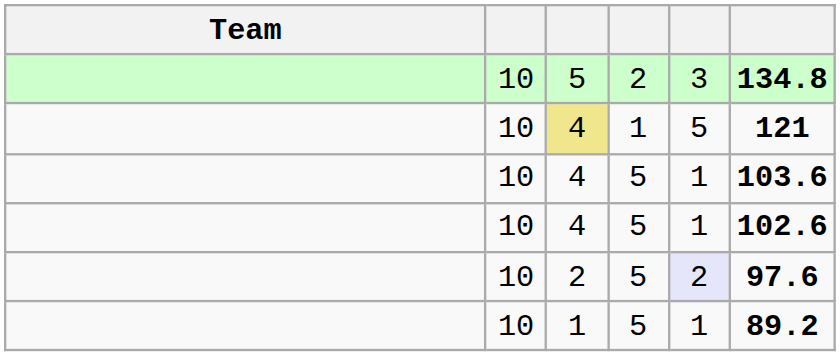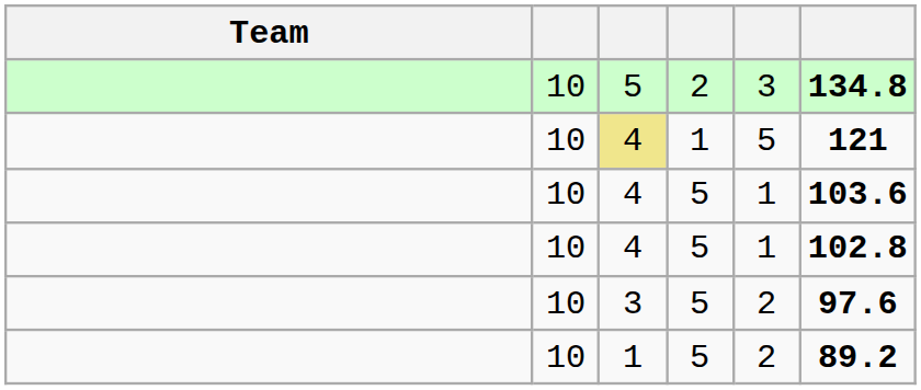row 5 | column 6: 102.6 -> 102.8
row 6 | column 3: 2 -> 3
row 6 | column 5: lavender background -> no background
row 7 | column 5: 1 -> 2
